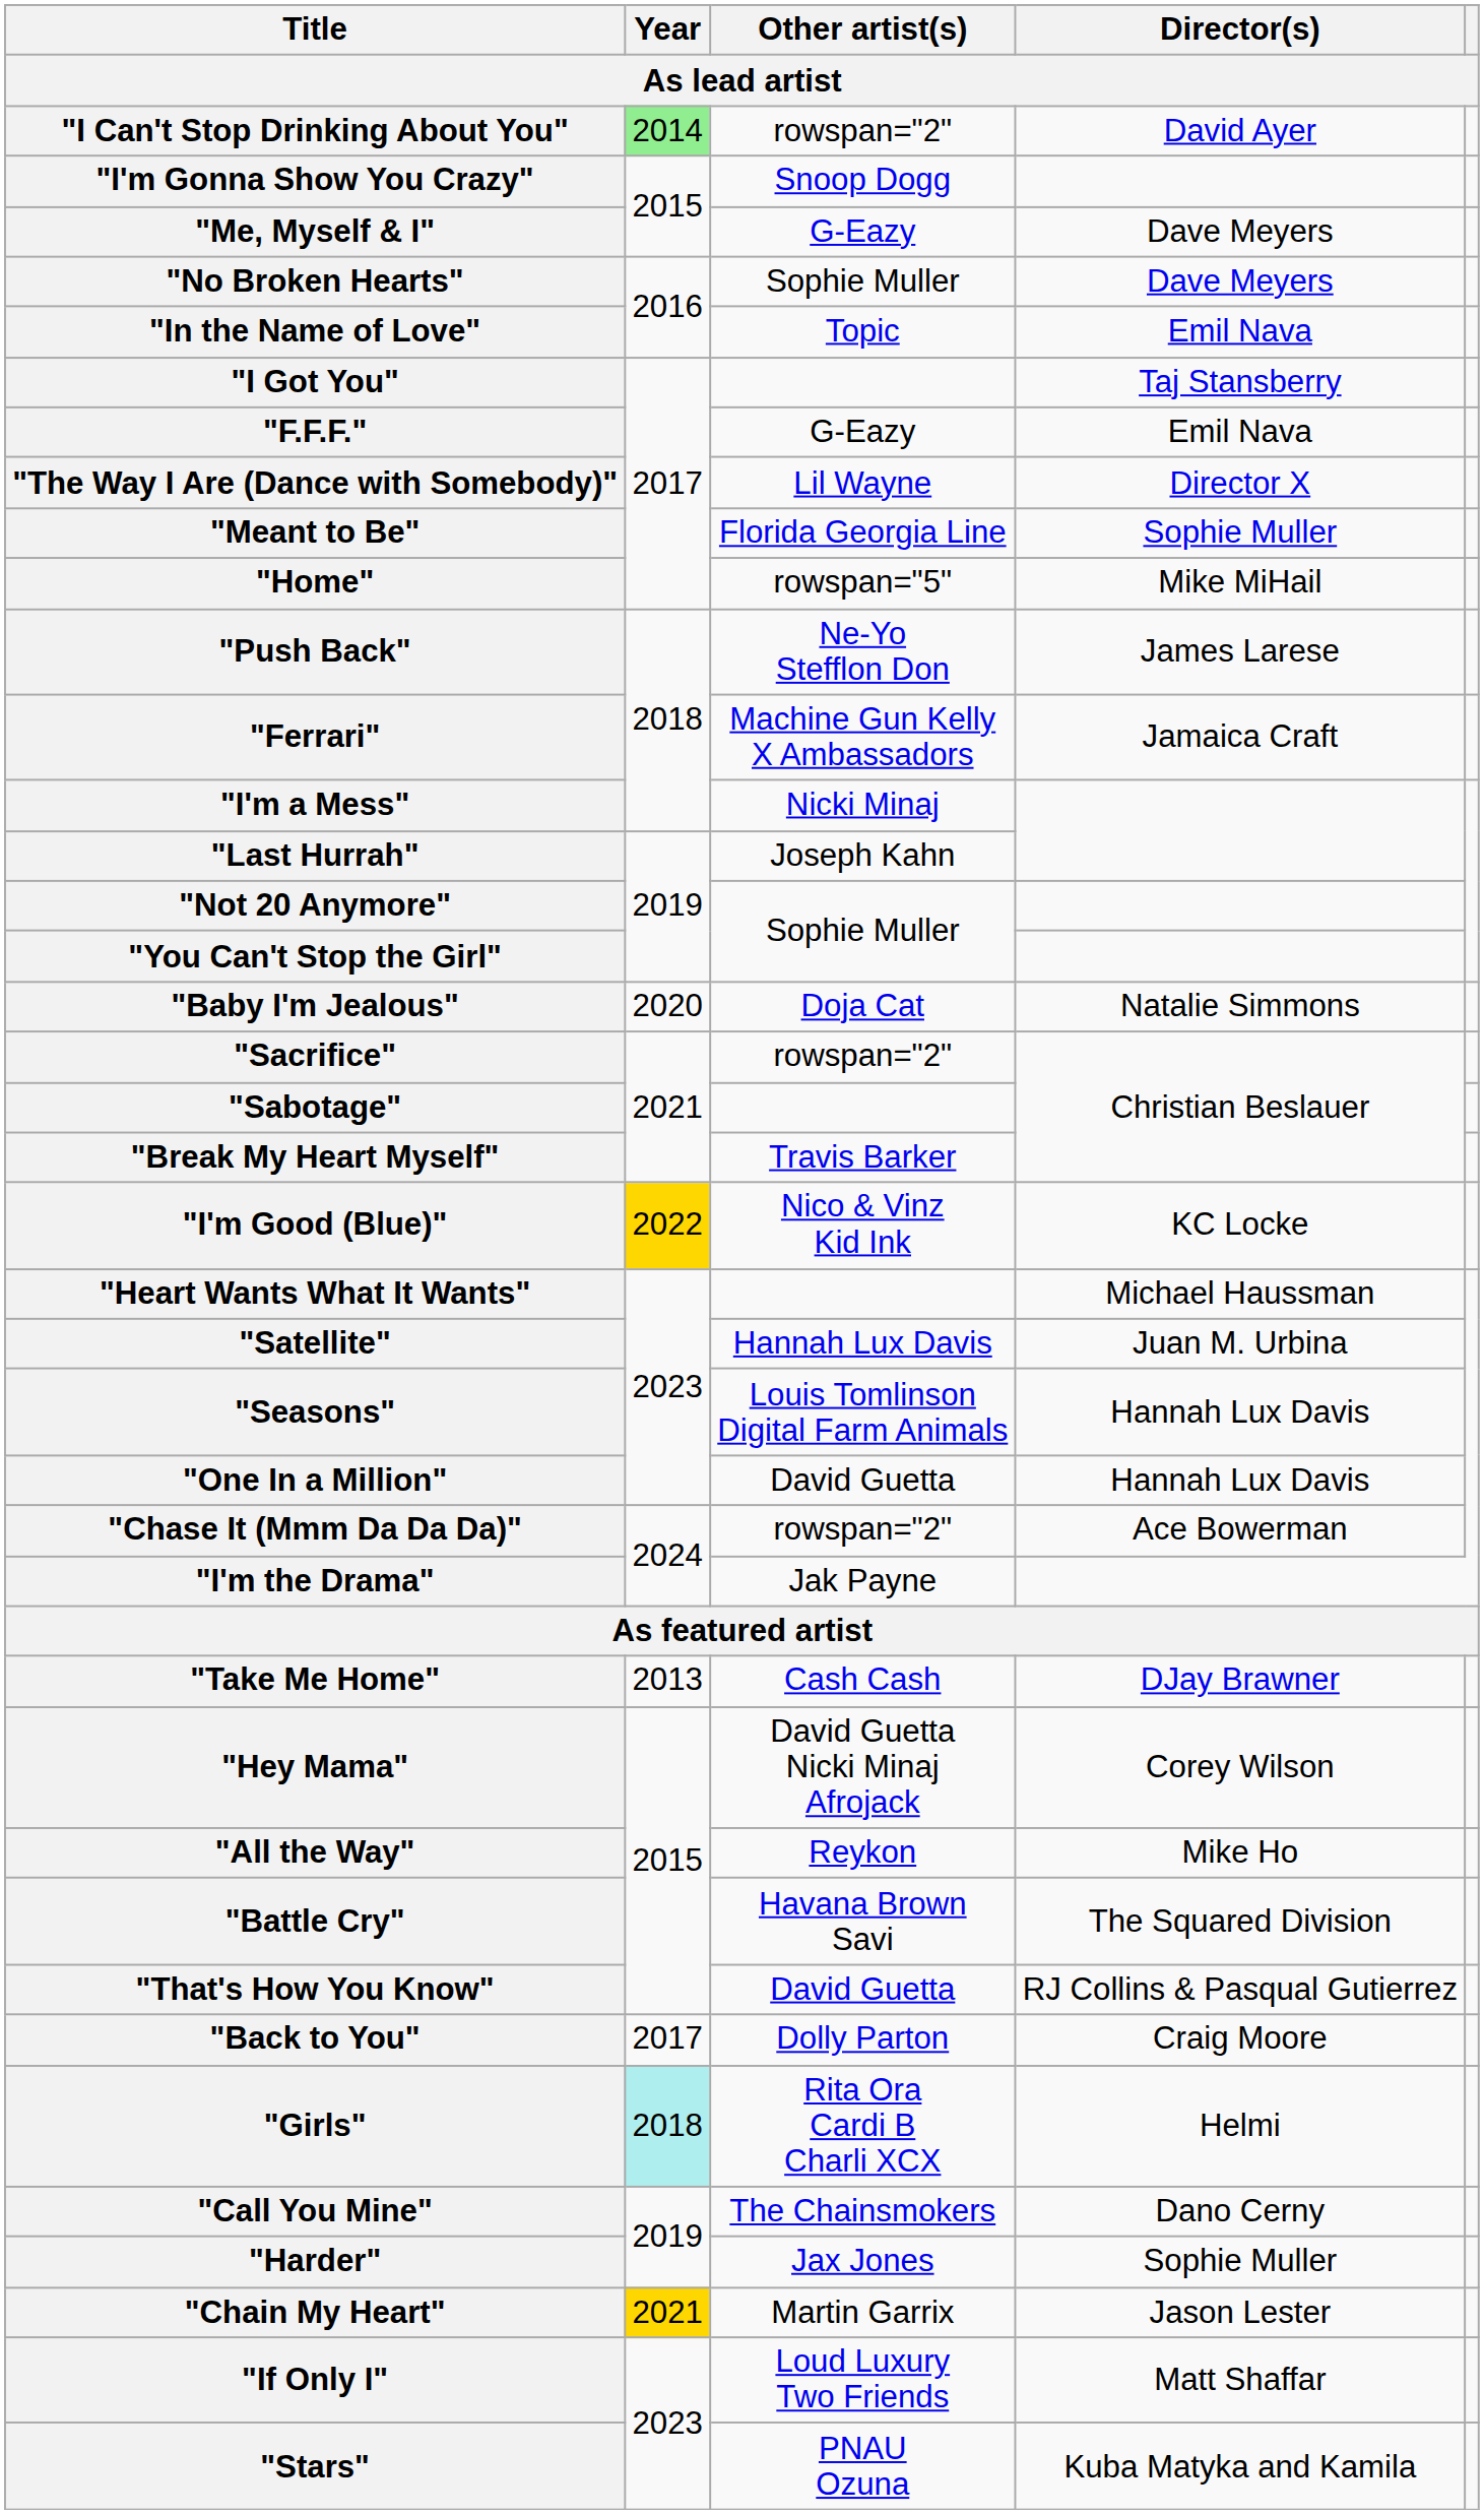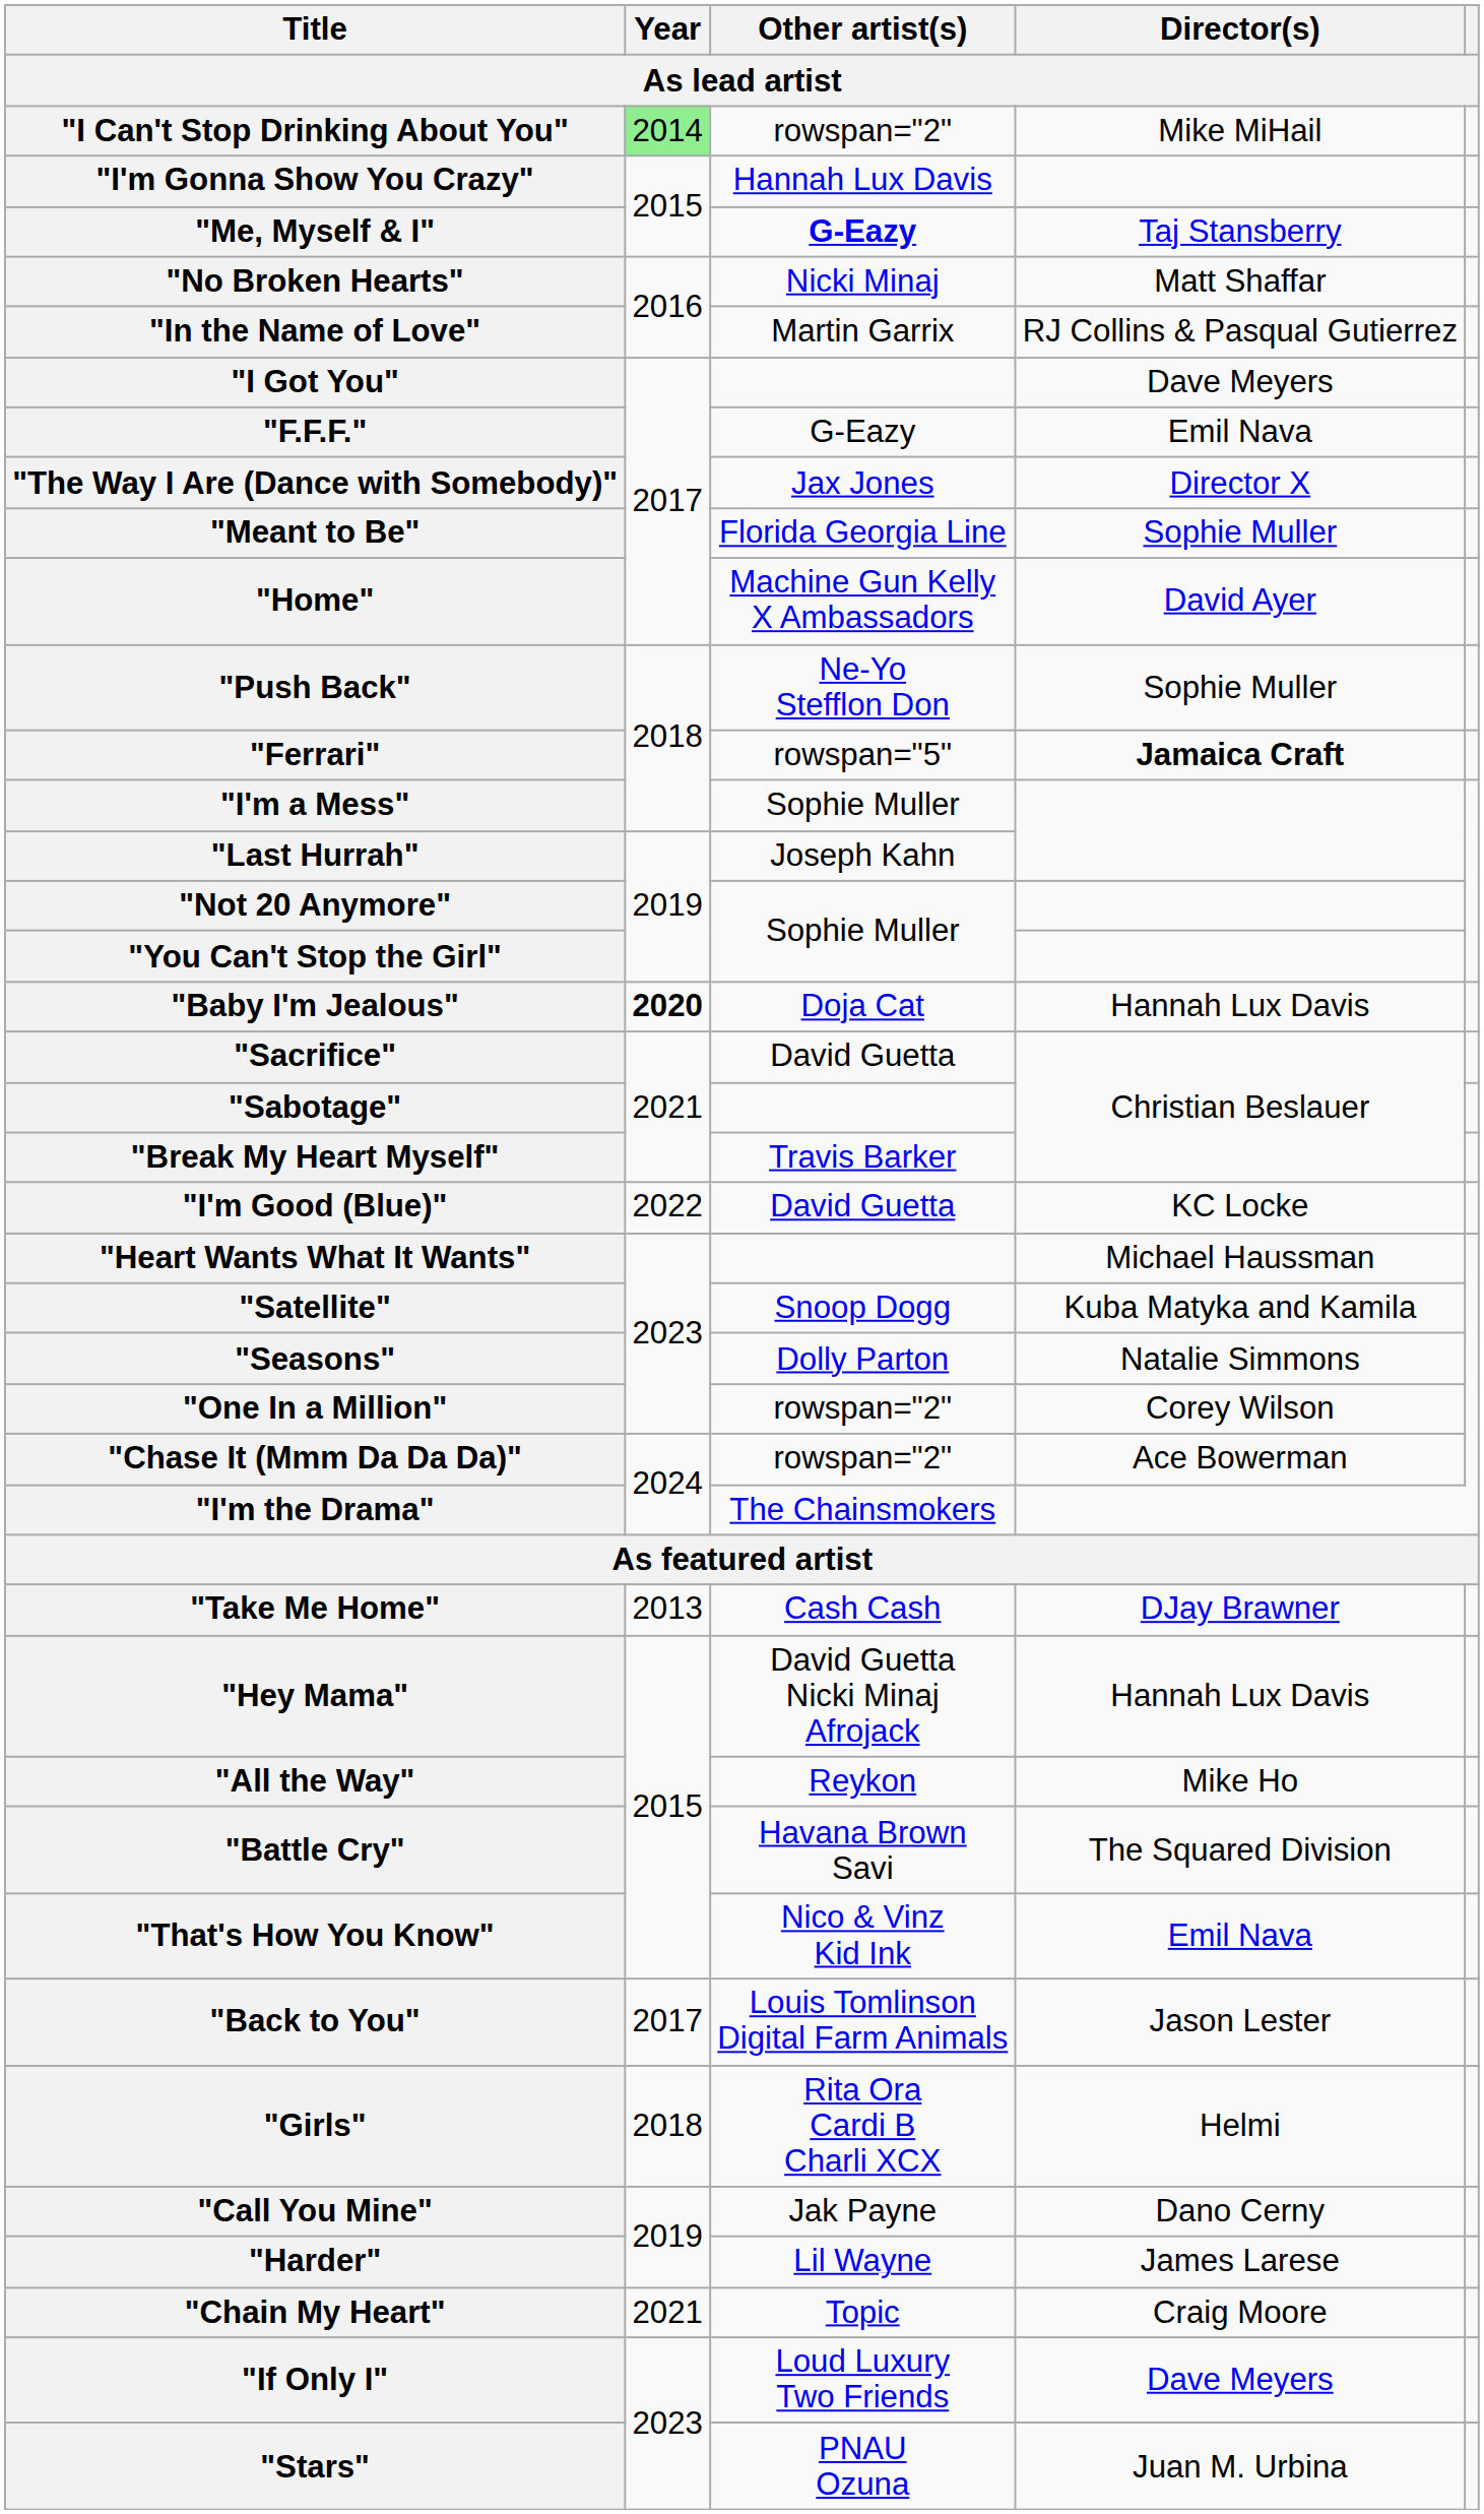"I Can't Stop Drinking About You" | Director(s): David Ayer -> Mike MiHail
"I'm Gonna Show You Crazy" | Other artist(s): Snoop Dogg -> Hannah Lux Davis
"Me, Myself & I" | Other artist(s): normal -> bold
"Me, Myself & I" | Director(s): Dave Meyers -> Taj Stansberry
"No Broken Hearts" | Other artist(s): Sophie Muller -> Nicki Minaj
"No Broken Hearts" | Director(s): Dave Meyers -> Matt Shaffar
"In the Name of Love" | Other artist(s): Topic -> Martin Garrix
"In the Name of Love" | Director(s): Emil Nava -> RJ Collins & Pasqual Gutierrez
"I Got You" | Director(s): Taj Stansberry -> Dave Meyers
"The Way I Are (Dance with Somebody)" | Other artist(s): Lil Wayne -> Jax Jones
"Home" | Other artist(s): rowspan="5" -> Machine Gun Kelly X Ambassadors
"Home" | Director(s): Mike MiHail -> David Ayer
"Push Back" | Director(s): James Larese -> Sophie Muller
"Ferrari" | Other artist(s): Machine Gun Kelly X Ambassadors -> rowspan="5"
"Ferrari" | Director(s): normal -> bold
"I'm a Mess" | Other artist(s): Nicki Minaj -> Sophie Muller
"Baby I'm Jealous" | Year: normal -> bold
"Baby I'm Jealous" | Director(s): Natalie Simmons -> Hannah Lux Davis
"Sacrifice" | Other artist(s): rowspan="2" -> David Guetta
"I'm Good (Blue)" | Year: gold background -> no background
"I'm Good (Blue)" | Other artist(s): Nico & Vinz Kid Ink -> David Guetta
"Satellite" | Other artist(s): Hannah Lux Davis -> Snoop Dogg
"Satellite" | Director(s): Juan M. Urbina -> Kuba Matyka and Kamila
"Seasons" | Other artist(s): Louis Tomlinson Digital Farm Animals -> Dolly Parton
"Seasons" | Director(s): Hannah Lux Davis -> Natalie Simmons
"One In a Million" | Other artist(s): David Guetta -> rowspan="2"
"One In a Million" | Director(s): Hannah Lux Davis -> Corey Wilson
"I'm the Drama" | Other artist(s): Jak Payne -> The Chainsmokers
"Hey Mama" | Director(s): Corey Wilson -> Hannah Lux Davis
"That's How You Know" | Other artist(s): David Guetta -> Nico & Vinz Kid Ink
"That's How You Know" | Director(s): RJ Collins & Pasqual Gutierrez -> Emil Nava
"Back to You" | Other artist(s): Dolly Parton -> Louis Tomlinson Digital Farm Animals
"Back to You" | Director(s): Craig Moore -> Jason Lester
"Girls" | Year: paleturquoise background -> no background
"Call You Mine" | Other artist(s): The Chainsmokers -> Jak Payne
"Harder" | Other artist(s): Jax Jones -> Lil Wayne
"Harder" | Director(s): Sophie Muller -> James Larese
"Chain My Heart" | Year: gold background -> no background
"Chain My Heart" | Other artist(s): Martin Garrix -> Topic
"Chain My Heart" | Director(s): Jason Lester -> Craig Moore
"If Only I" | Director(s): Matt Shaffar -> Dave Meyers
"Stars" | Director(s): Kuba Matyka and Kamila -> Juan M. Urbina
